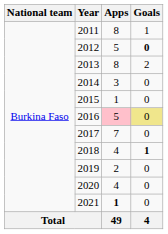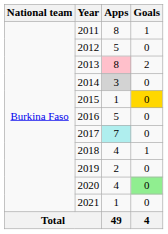2012 | Goals: bold -> normal
2013 | Apps: no background -> pink background
2014 | Apps: no background -> lightgrey background
2015 | Goals: no background -> gold background
2016 | Apps: pink background -> no background
2016 | Goals: khaki background -> no background
2017 | Apps: no background -> paleturquoise background
2018 | Goals: bold -> normal
2020 | Goals: no background -> lightgreen background
2021 | Apps: bold -> normal
